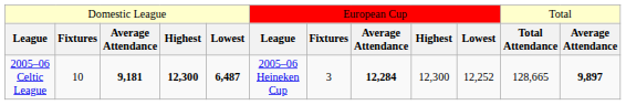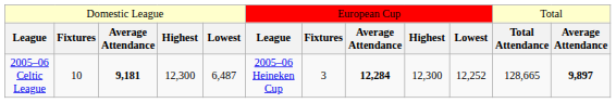2005–06 Celtic League | column 4: bold -> normal
2005–06 Celtic League | column 5: bold -> normal
